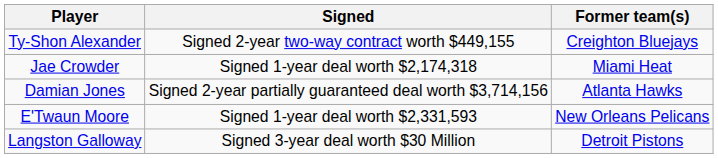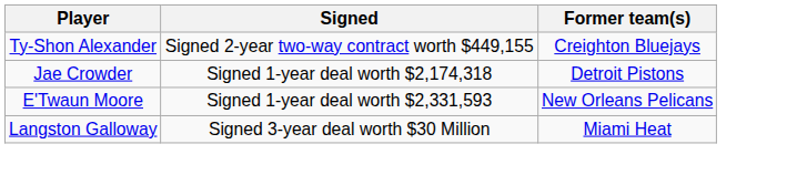Jae Crowder | Former team(s): Miami Heat -> Detroit Pistons
- row: Damian Jones | Signed 2-year partially guaranteed deal worth $3,714,156 | Atlanta Hawks
Langston Galloway | Former team(s): Detroit Pistons -> Miami Heat
